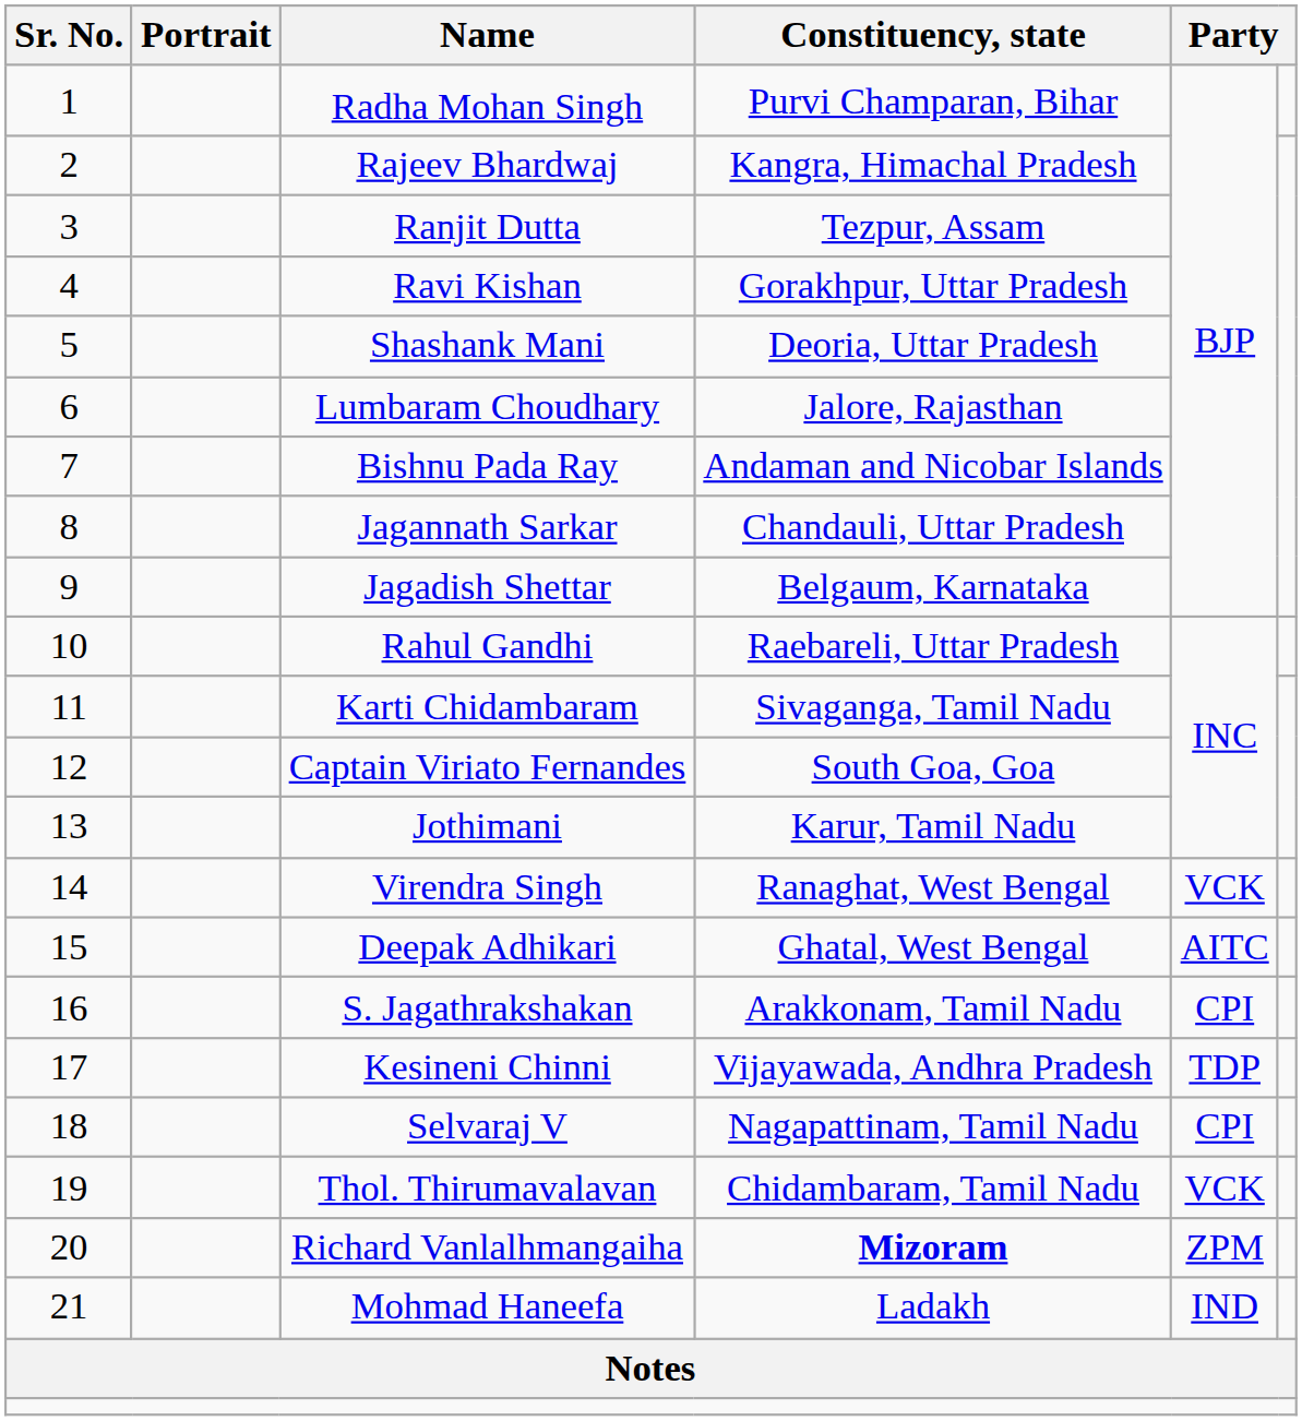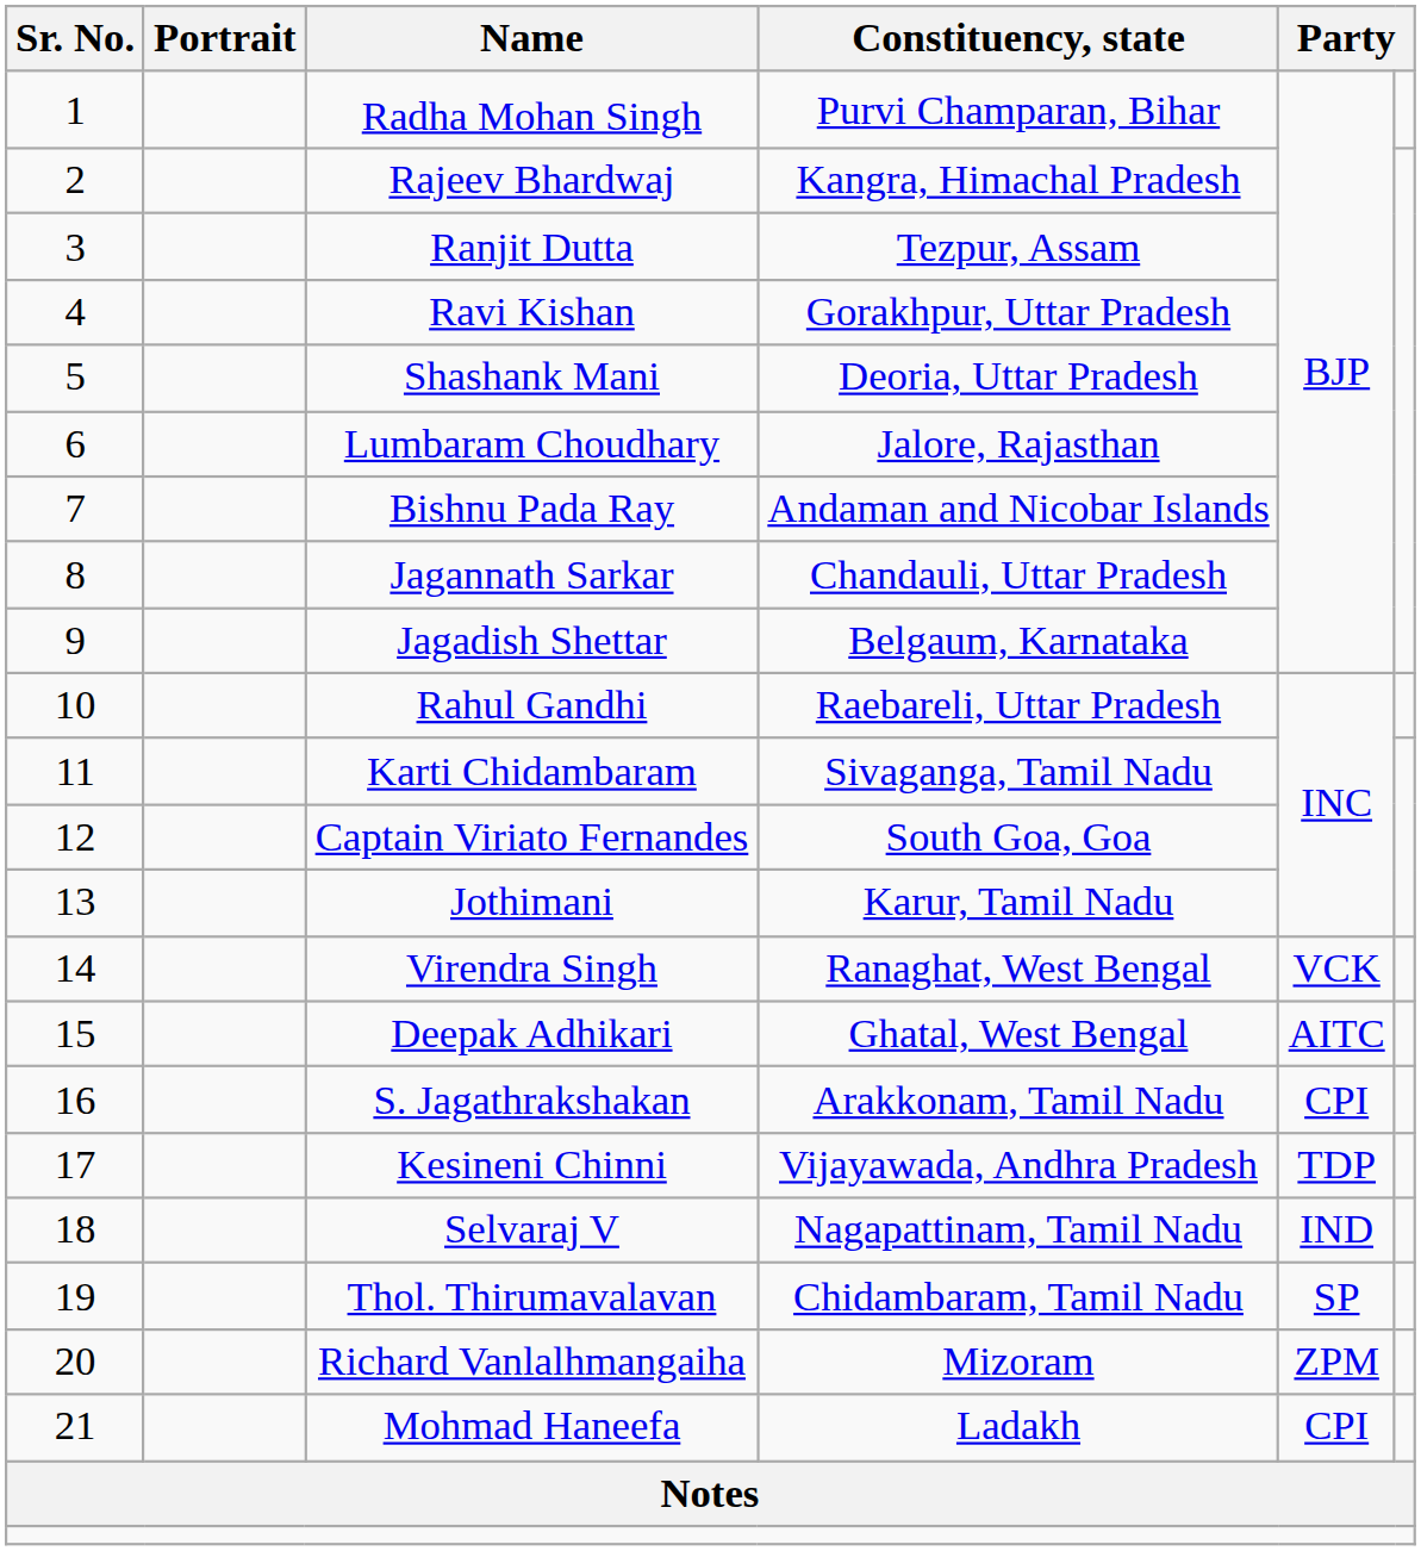Selvaraj V | column 5: CPI -> IND
Thol. Thirumavalavan | column 5: VCK -> SP
Richard Vanlalhmangaiha | Constituency, state: bold -> normal
Mohmad Haneefa | column 5: IND -> CPI
